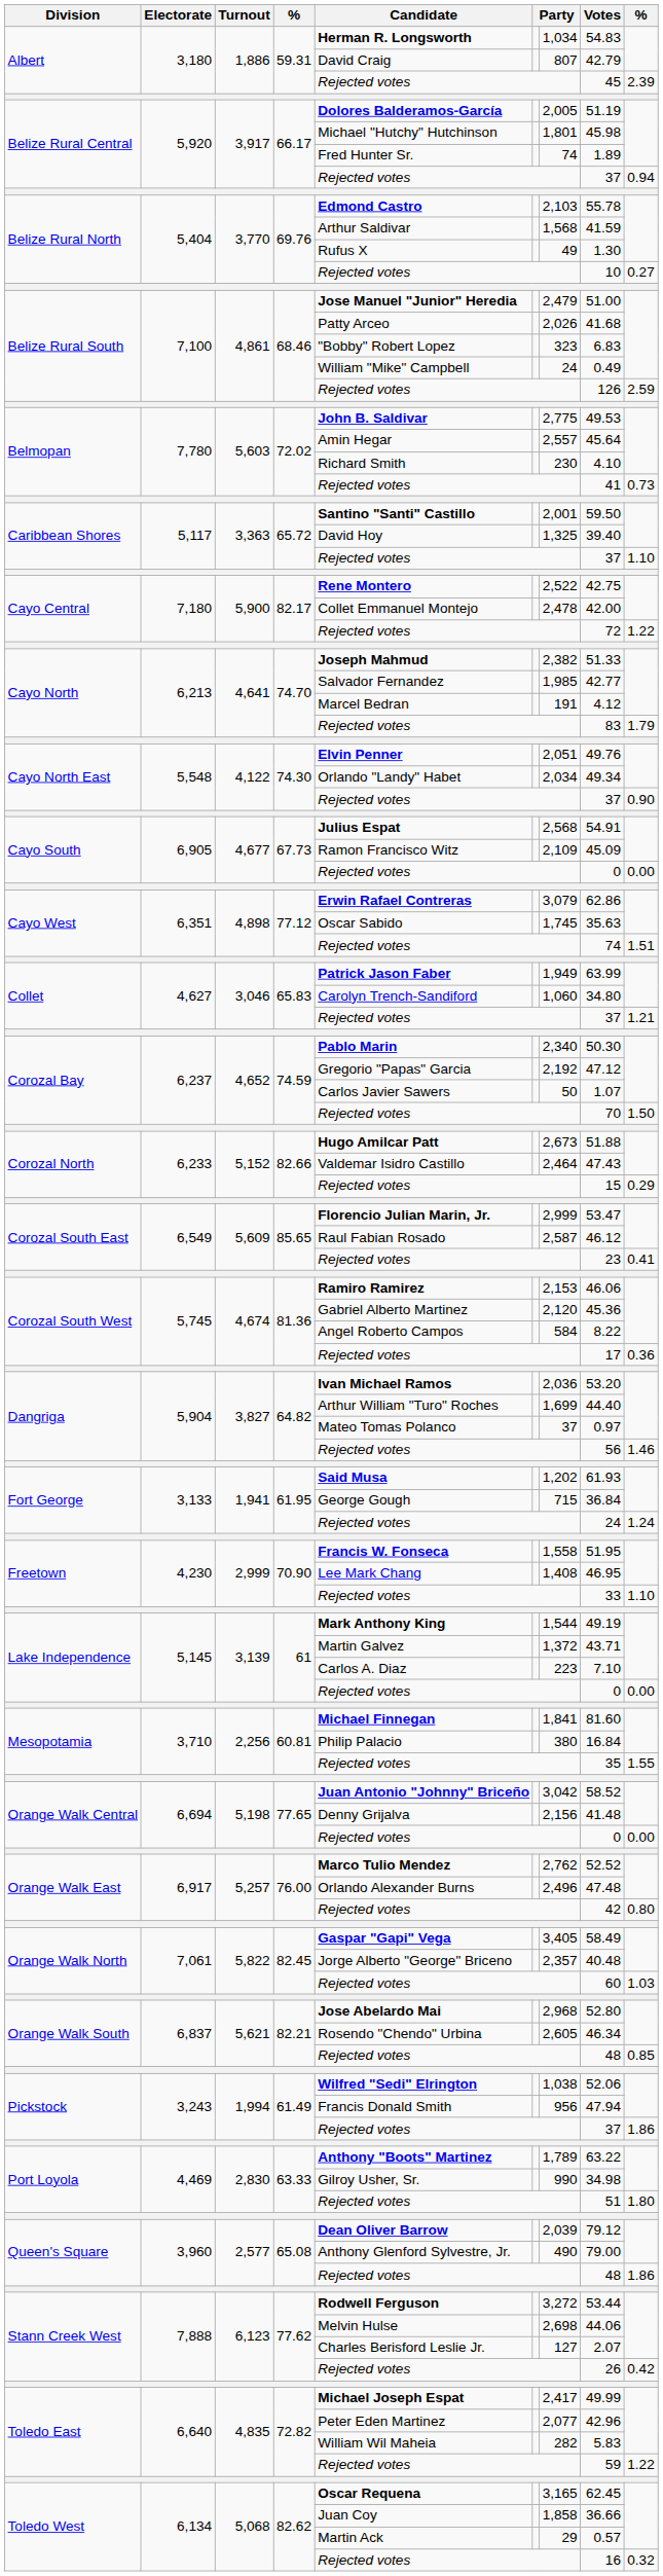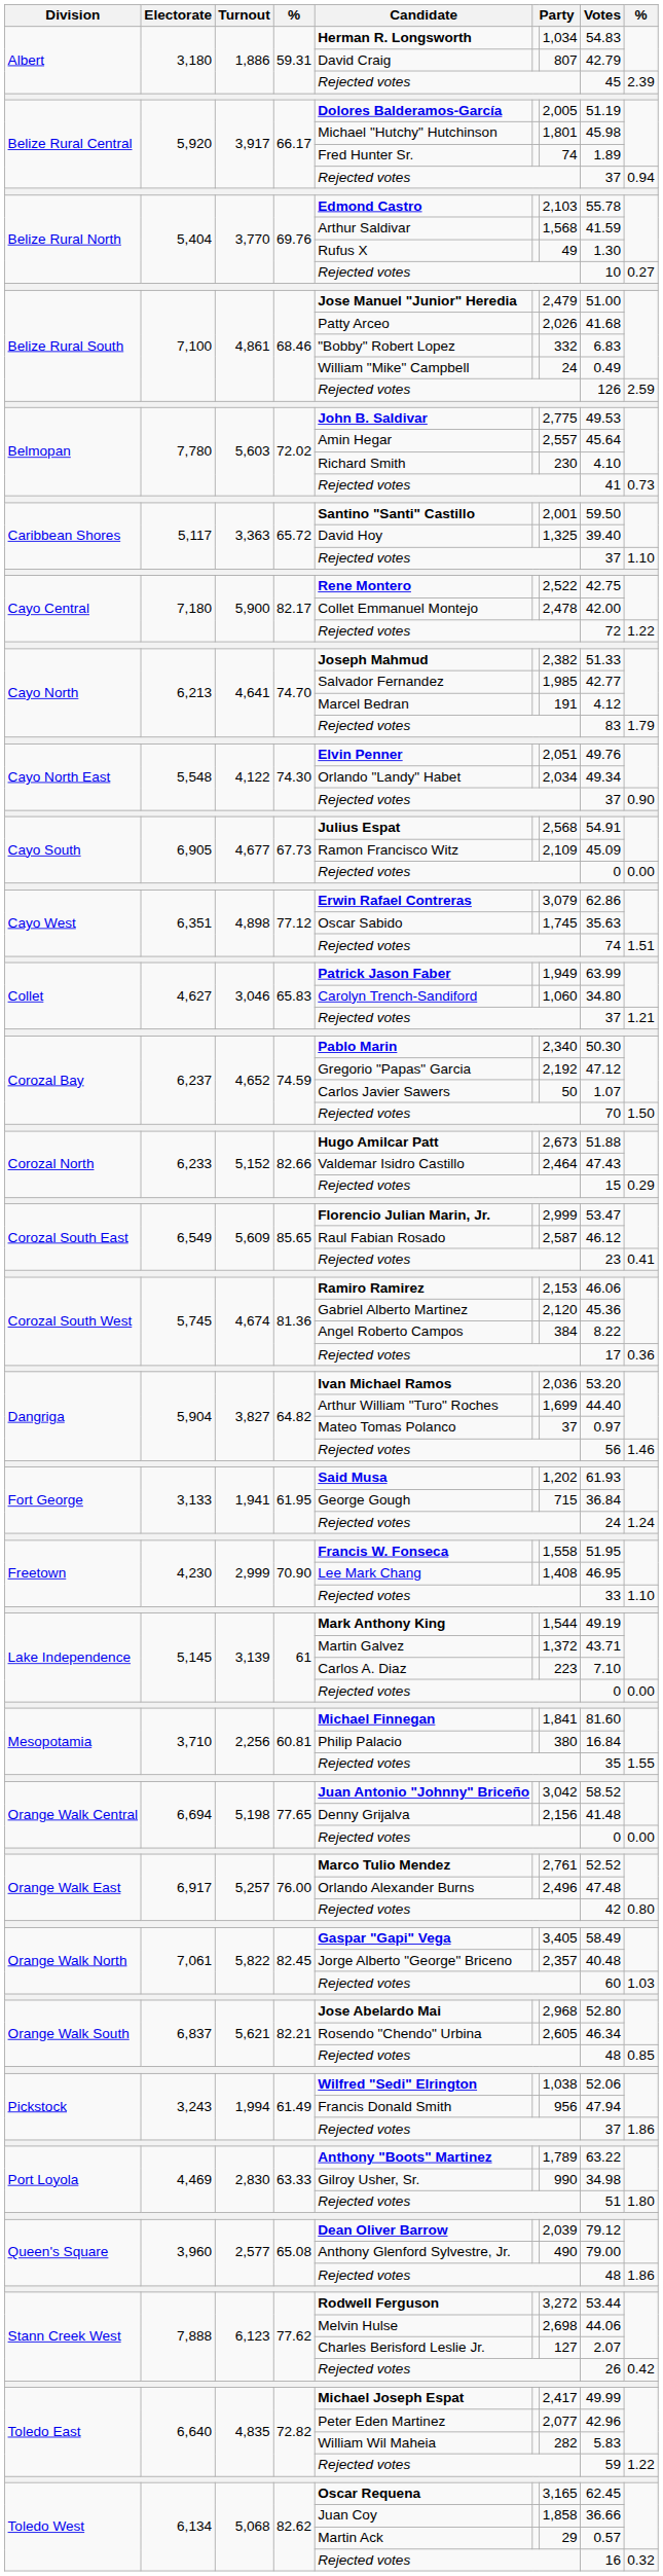row 18 | column 7: 323 -> 332
row 71 | column 7: 584 -> 384
row 100 | column 7: 2,762 -> 2,761
